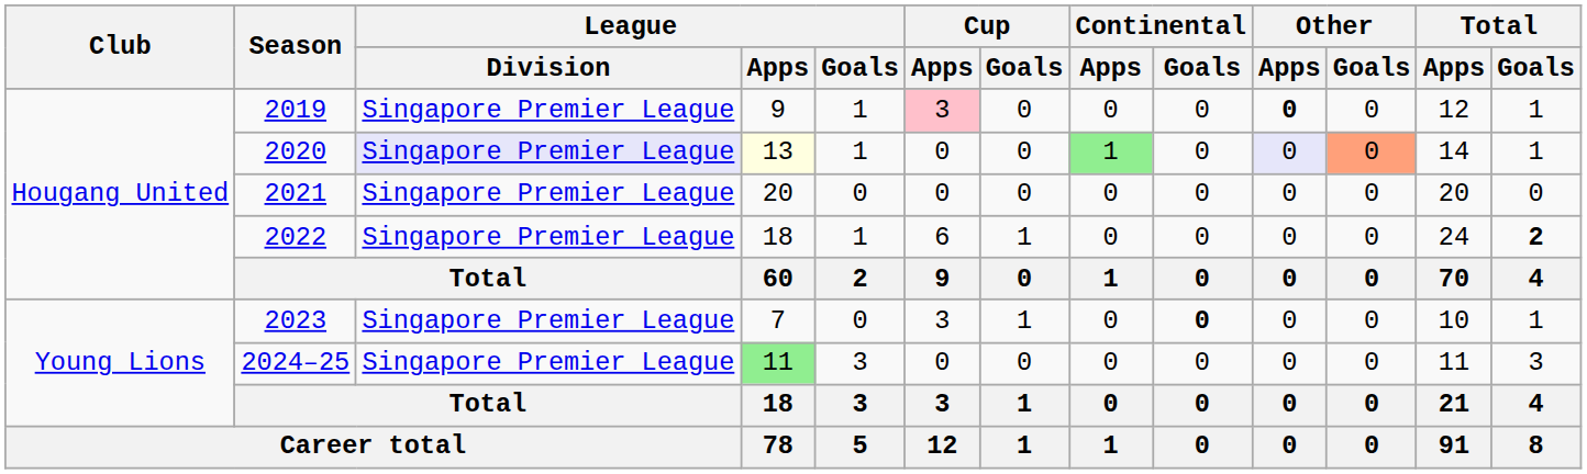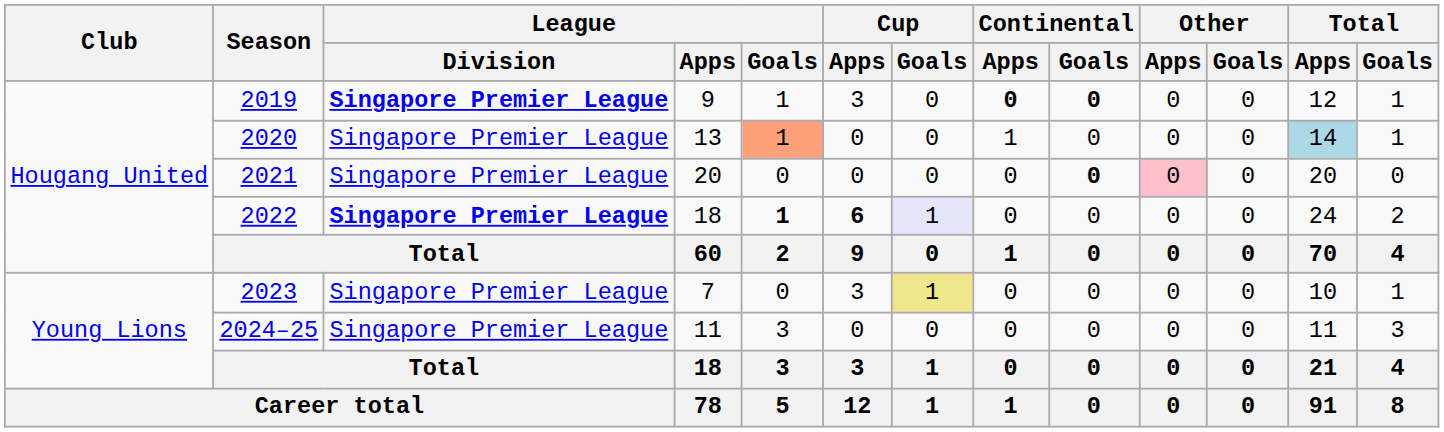2019 | League / Division: normal -> bold
2019 | Cup / Apps: pink background -> no background
2019 | Continental / Apps: normal -> bold
2019 | Continental / Goals: normal -> bold
2019 | Other / Apps: bold -> normal
2020 | League / Division: lavender background -> no background
2020 | League / Apps: lightyellow background -> no background
2020 | League / Goals: no background -> lightsalmon background
2020 | Continental / Apps: lightgreen background -> no background
2020 | Other / Apps: lavender background -> no background
2020 | Other / Goals: lightsalmon background -> no background
2020 | Total / Apps: no background -> lightblue background
2021 | Continental / Goals: normal -> bold
2021 | Other / Apps: no background -> pink background
2022 | League / Division: normal -> bold
2022 | League / Goals: normal -> bold
2022 | Cup / Apps: normal -> bold
2022 | Cup / Goals: no background -> lavender background
2022 | Total / Goals: bold -> normal
2023 | Cup / Goals: no background -> khaki background
2023 | Continental / Goals: bold -> normal
2024–25 | League / Apps: lightgreen background -> no background
